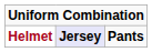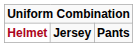Helmet | column 2: lavender background -> no background
